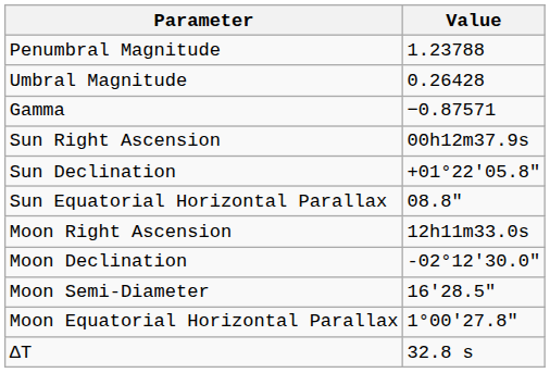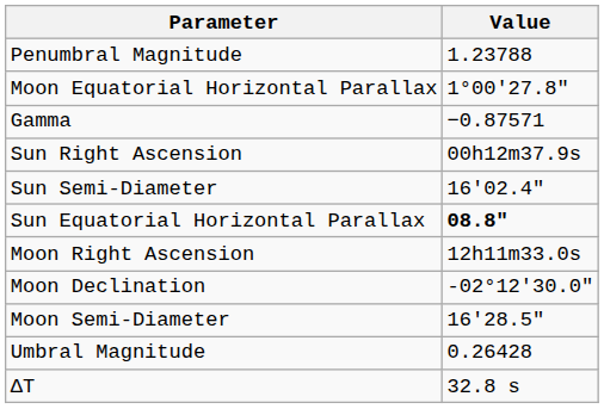rows swapped: Umbral Magnitude <-> Moon Equatorial Horizontal Parallax
- row: Sun Declination | +01°22'05.8"
+ row: Sun Semi-Diameter | 16'02.4"
Sun Equatorial Horizontal Parallax | Value: normal -> bold
